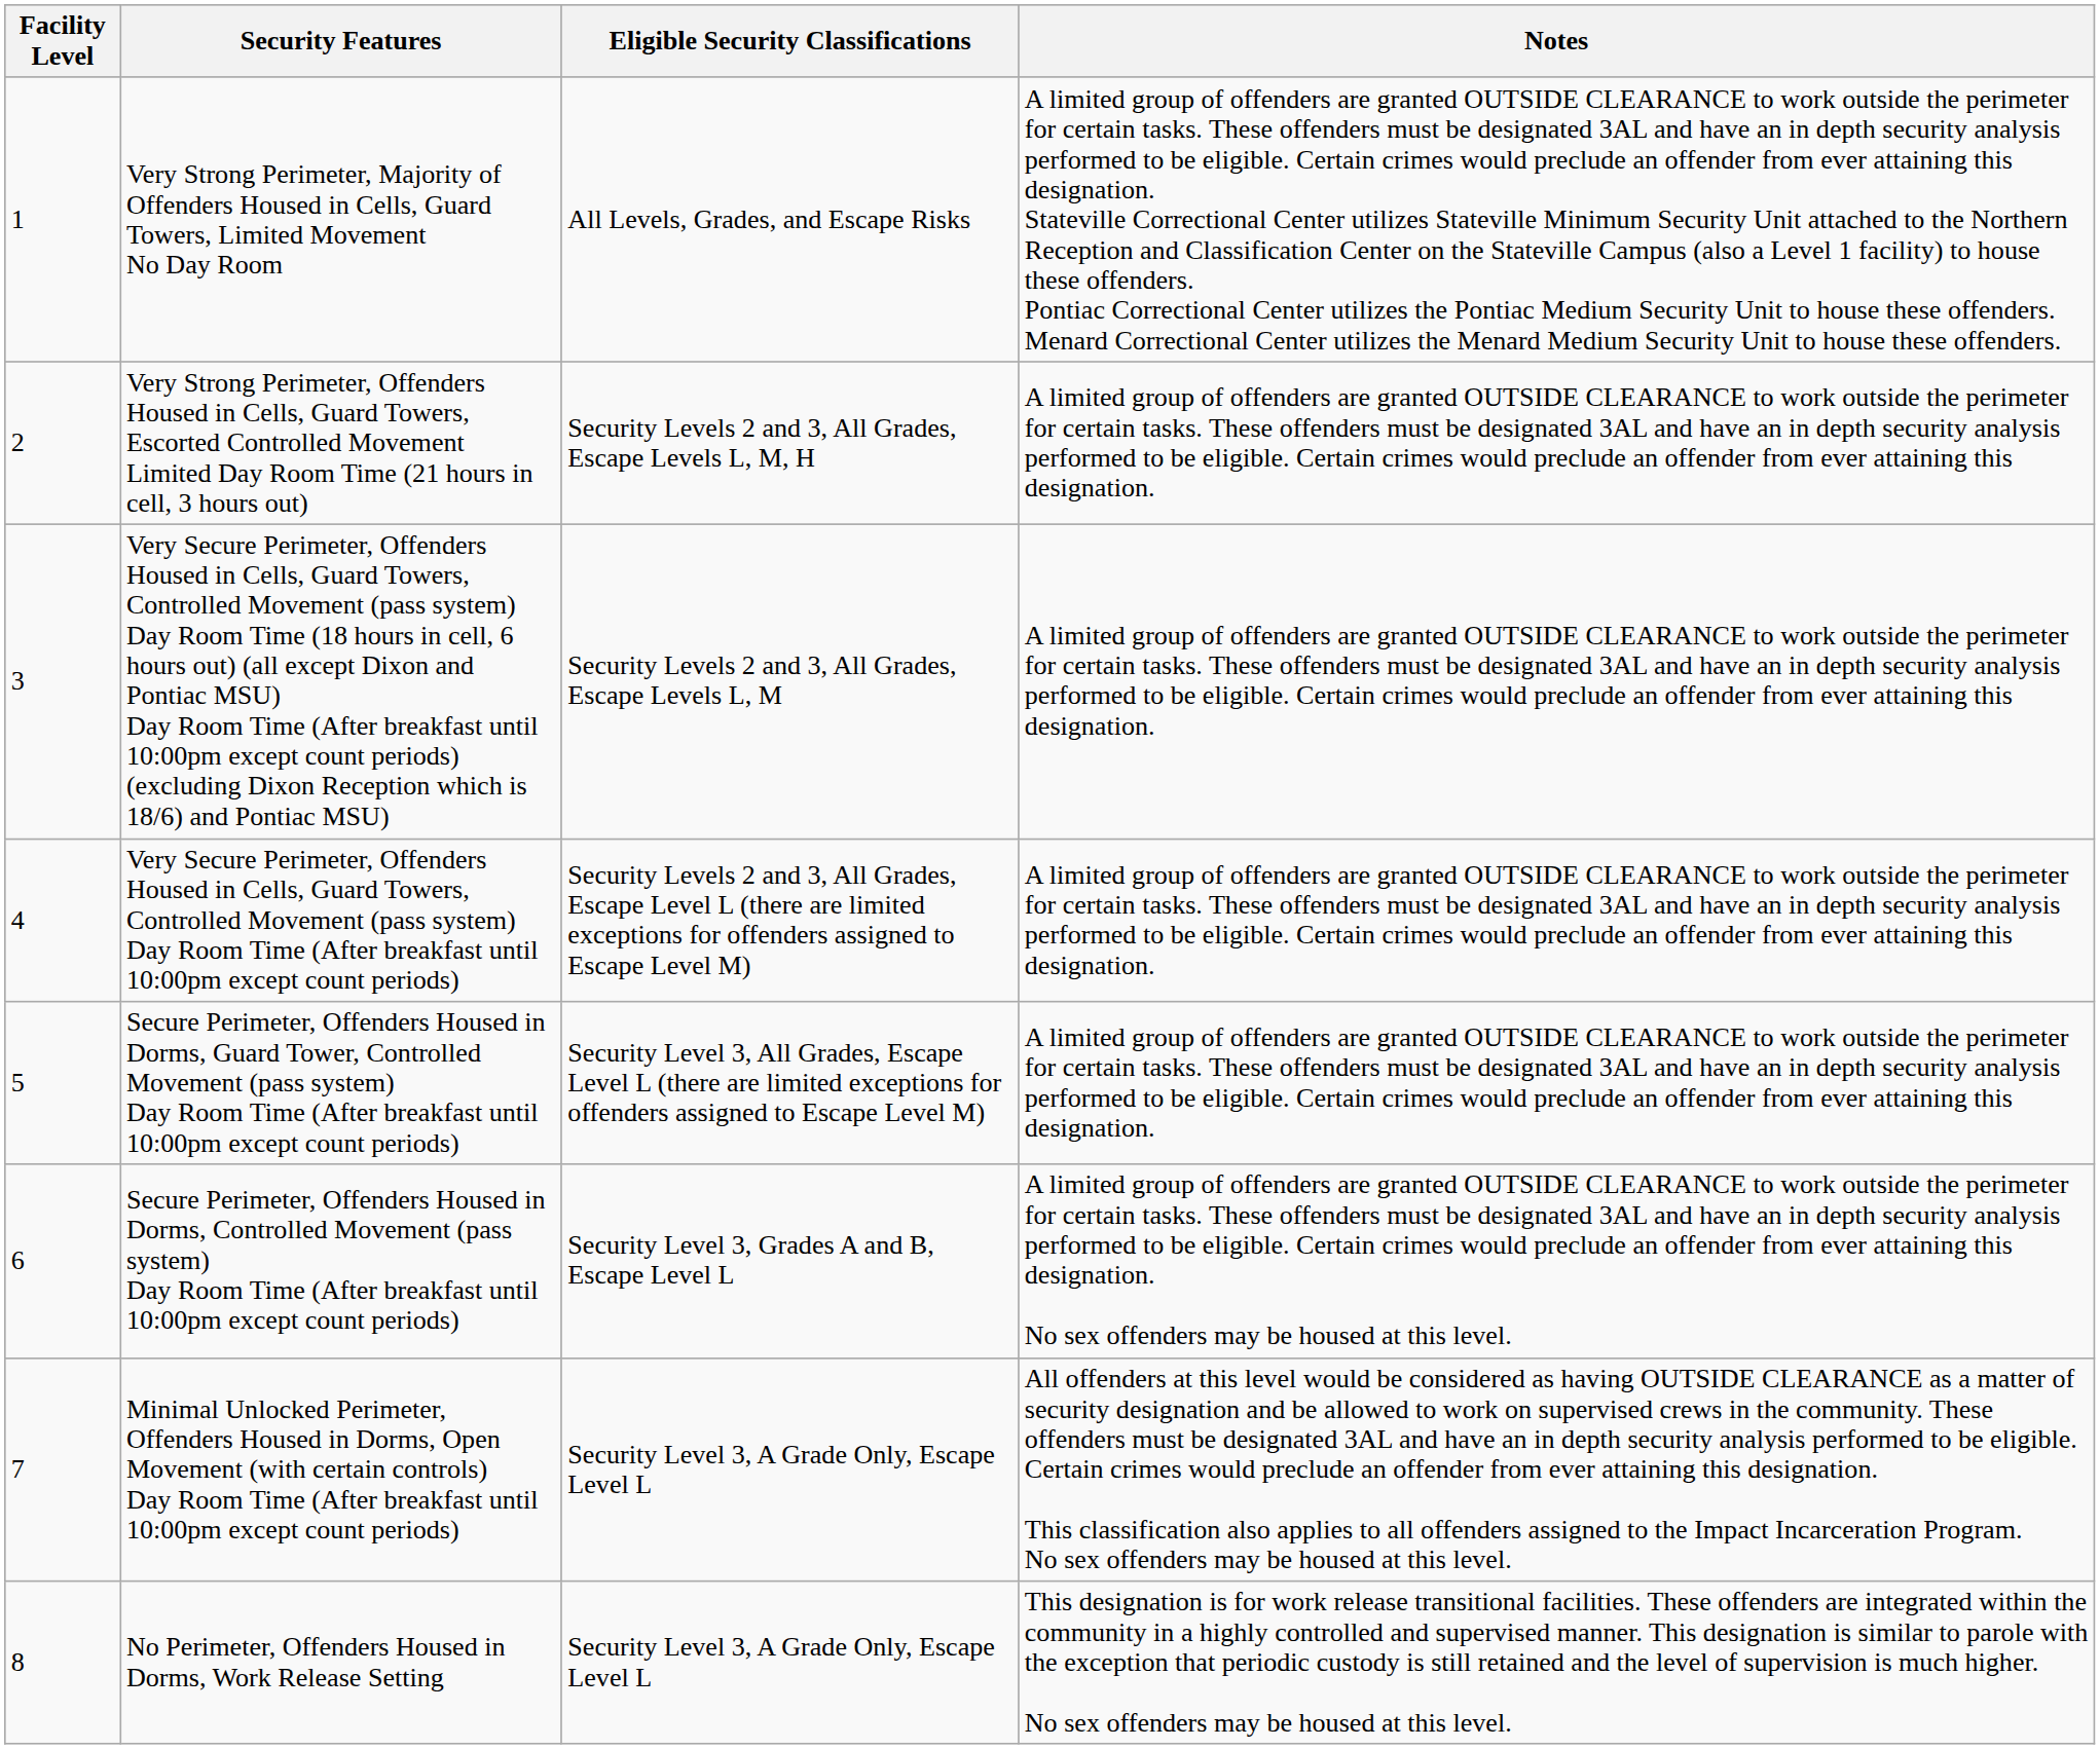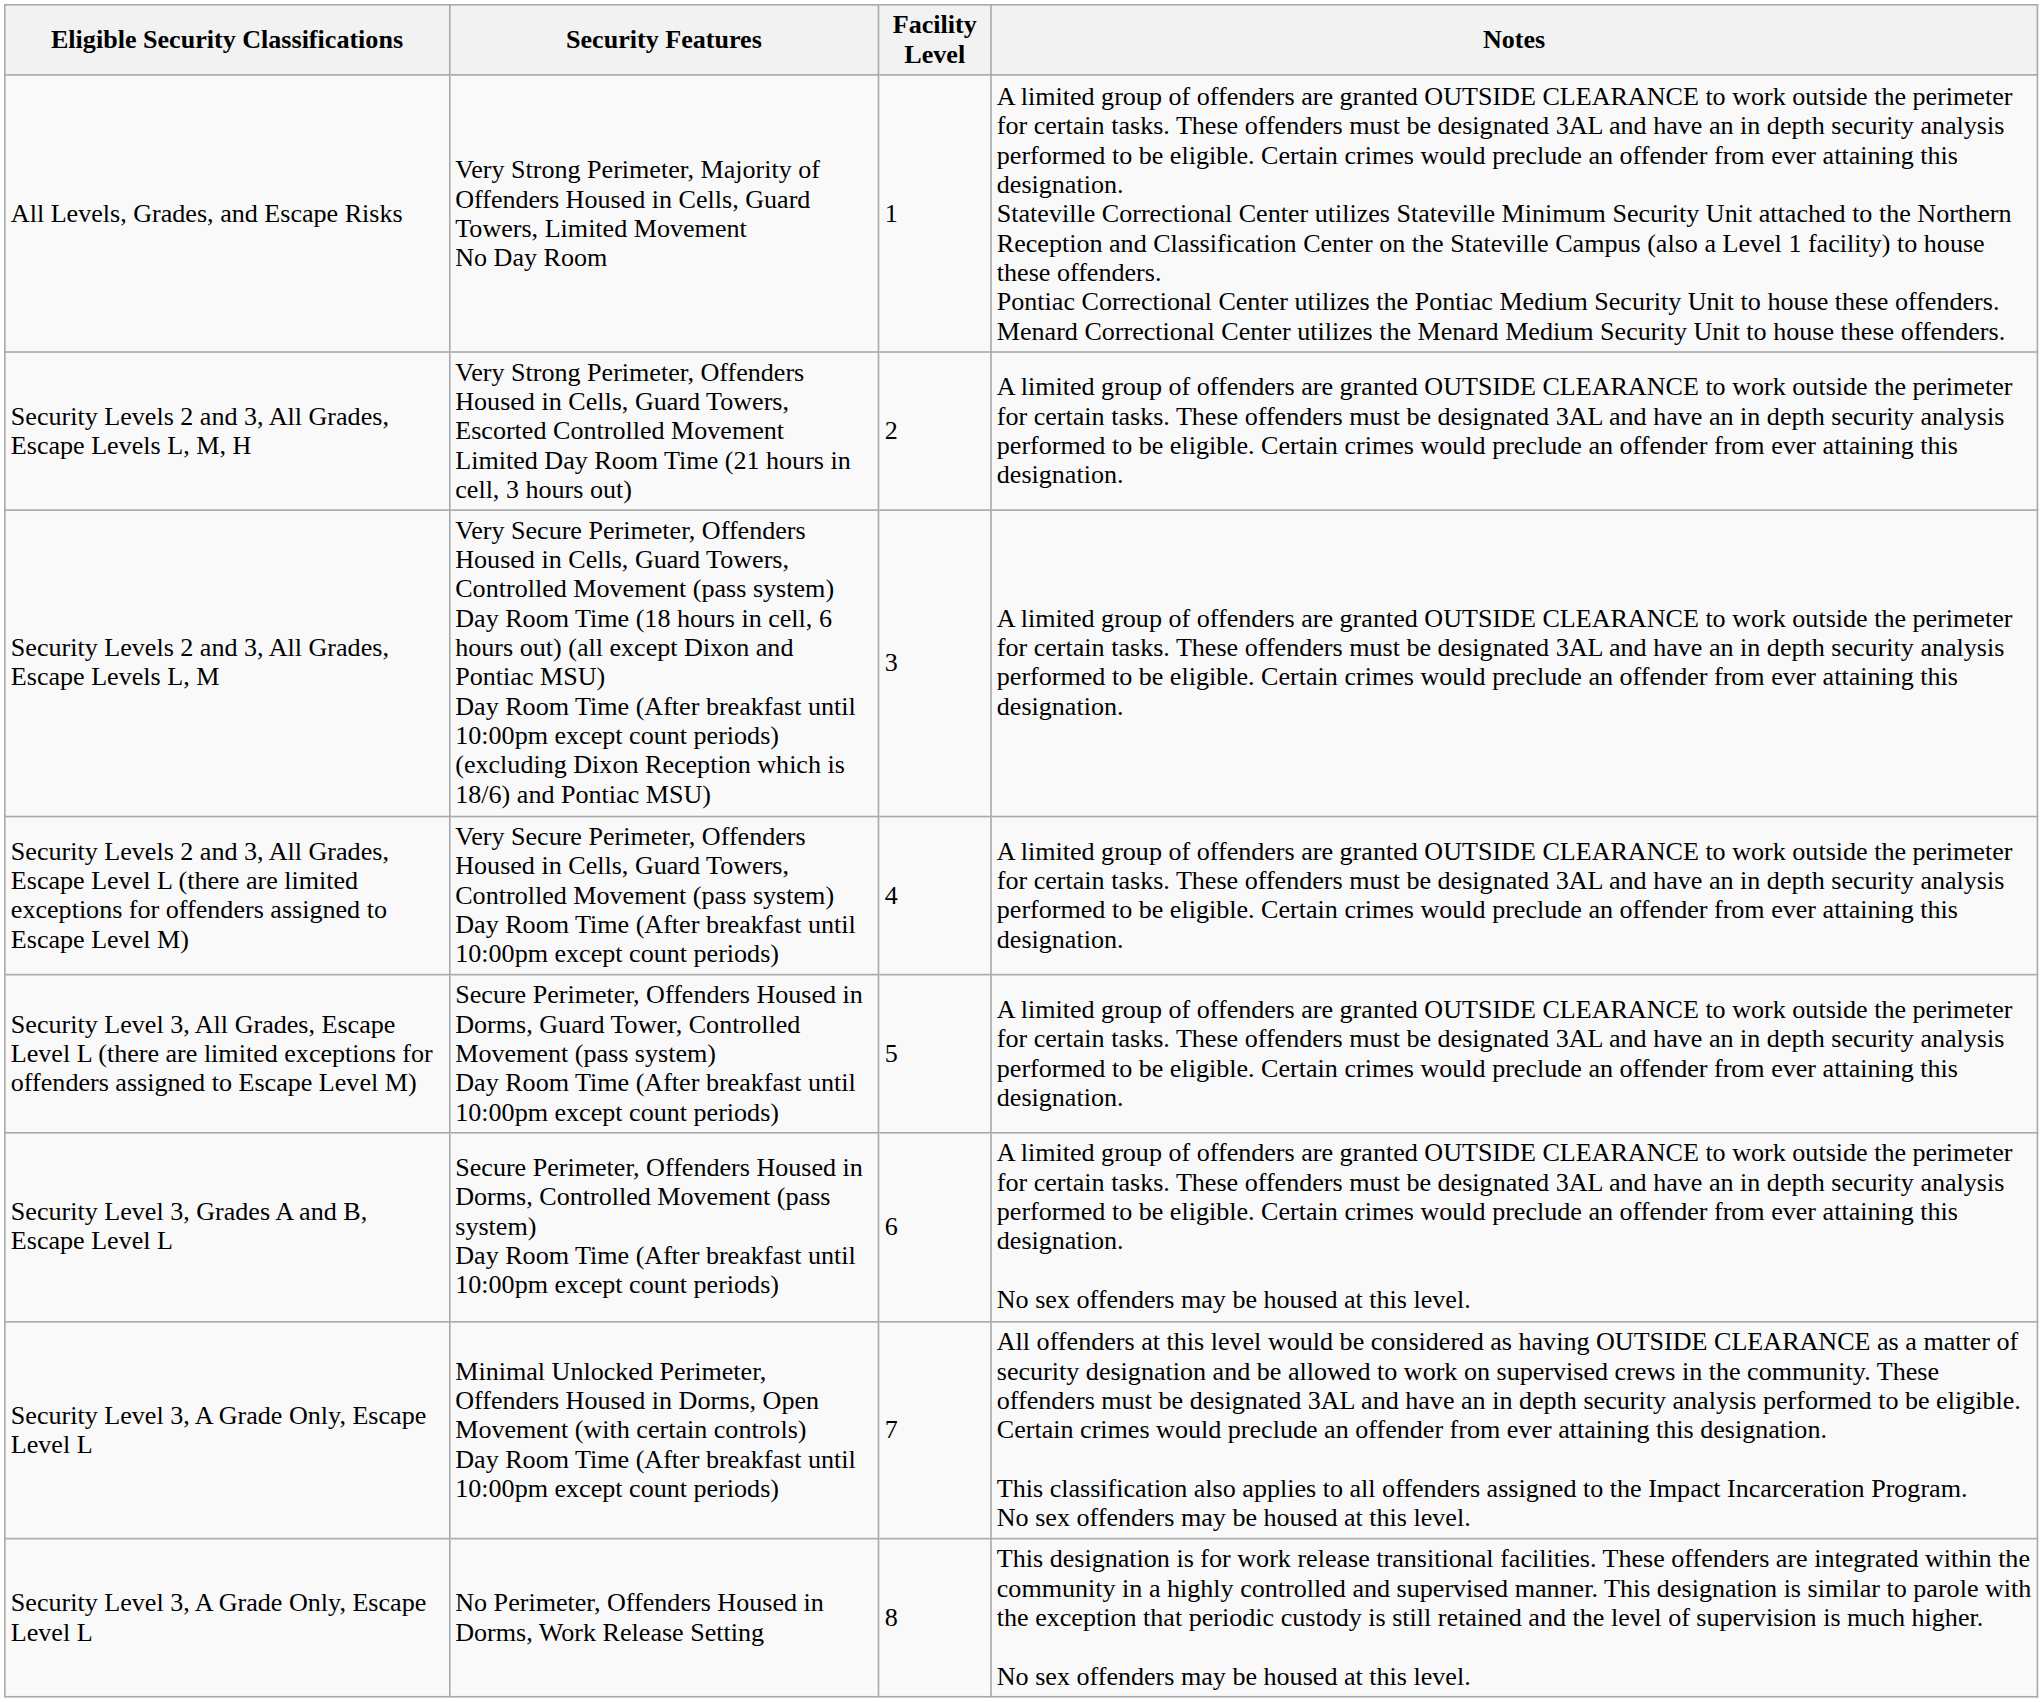columns swapped: Facility Level <-> Eligible Security Classifications
